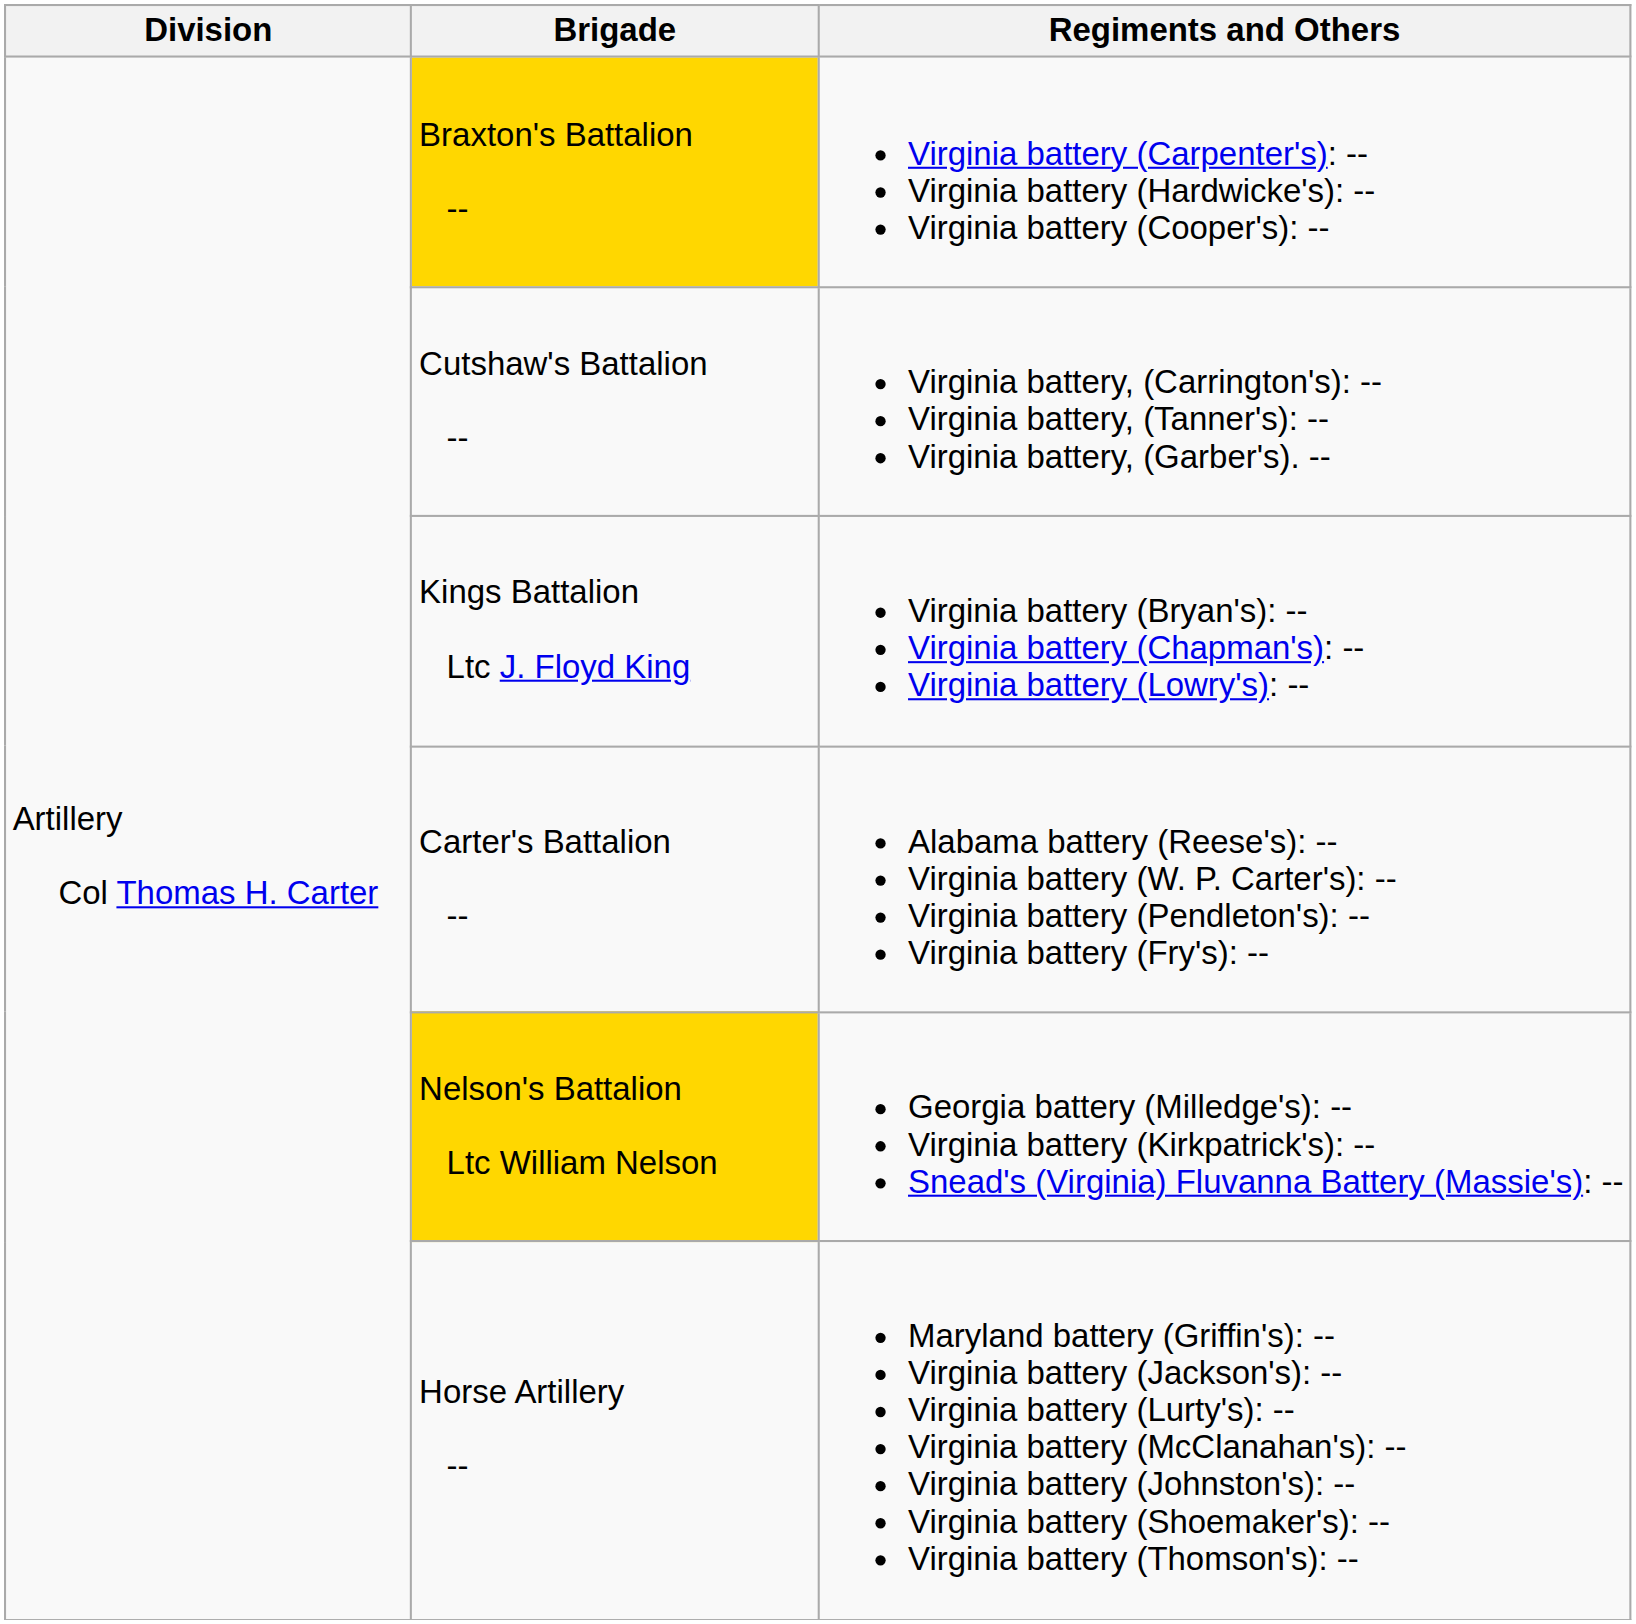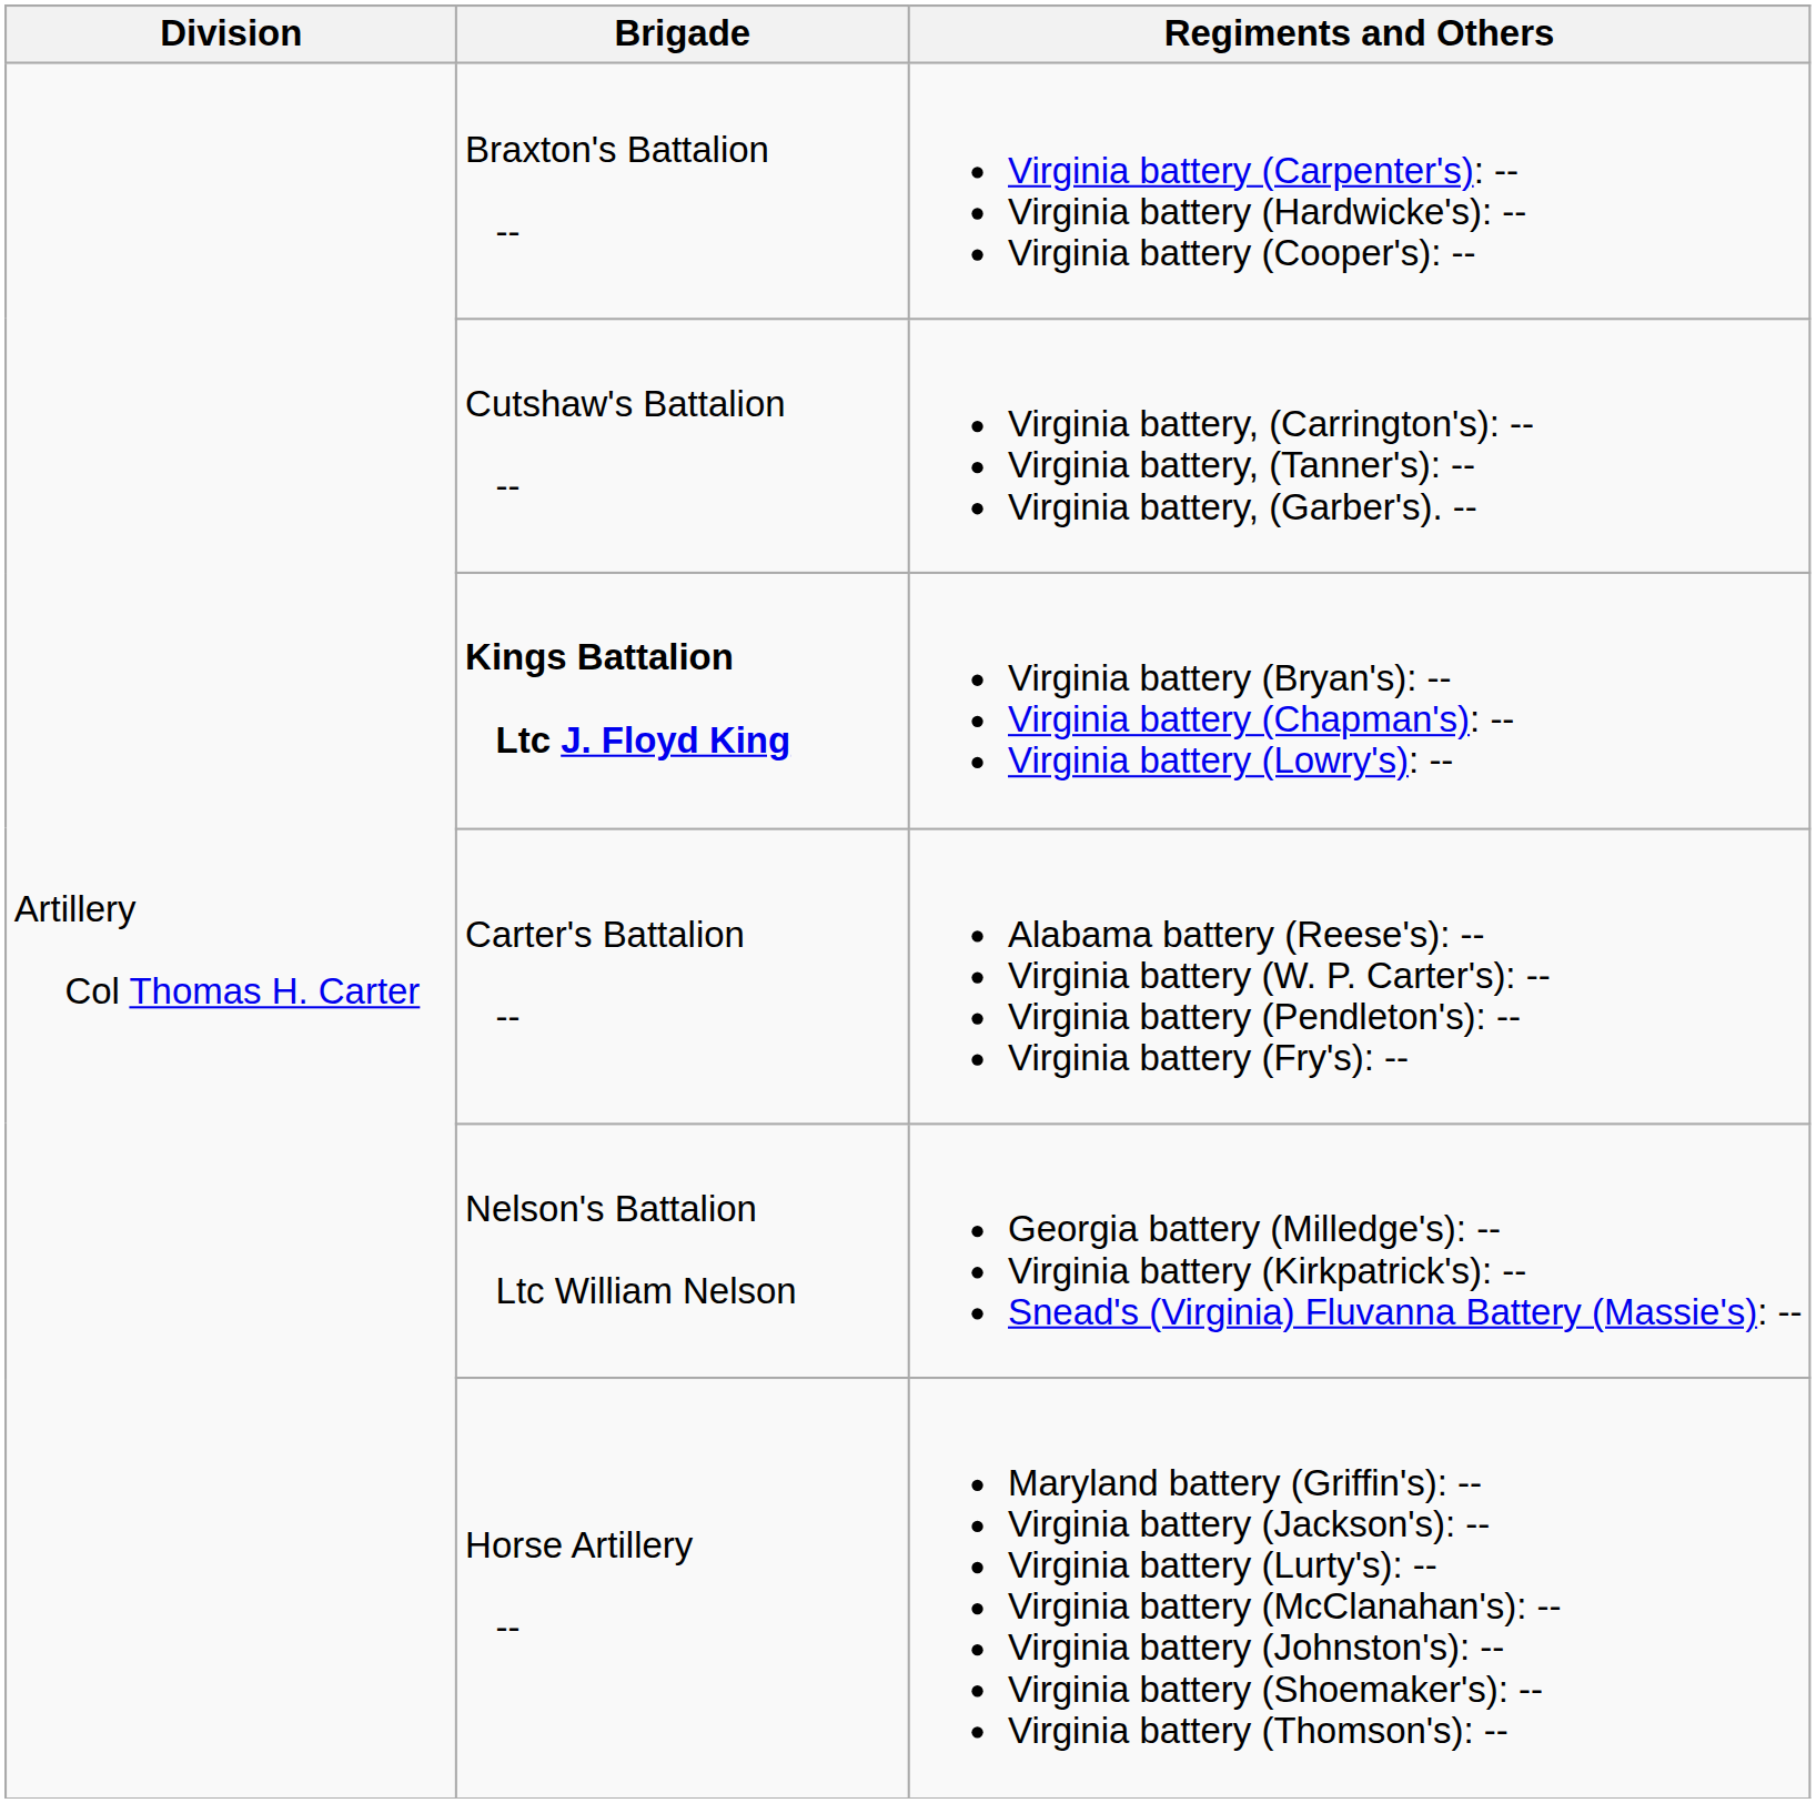Braxton's Battalion -- | Brigade: gold background -> no background
Kings Battalion Ltc J. Floyd King | Brigade: normal -> bold
Nelson's Battalion Ltc William Nelson | Brigade: gold background -> no background
